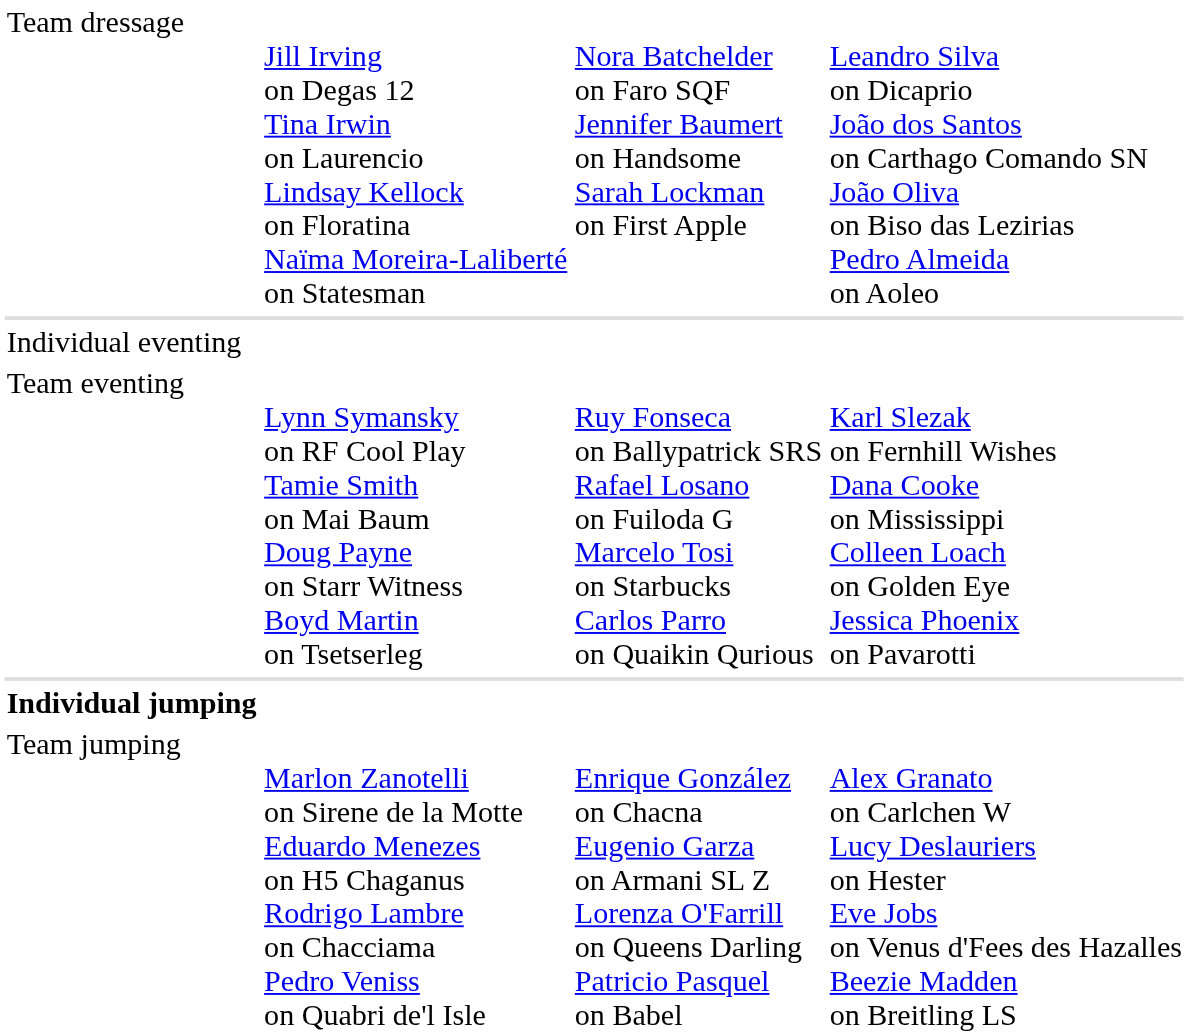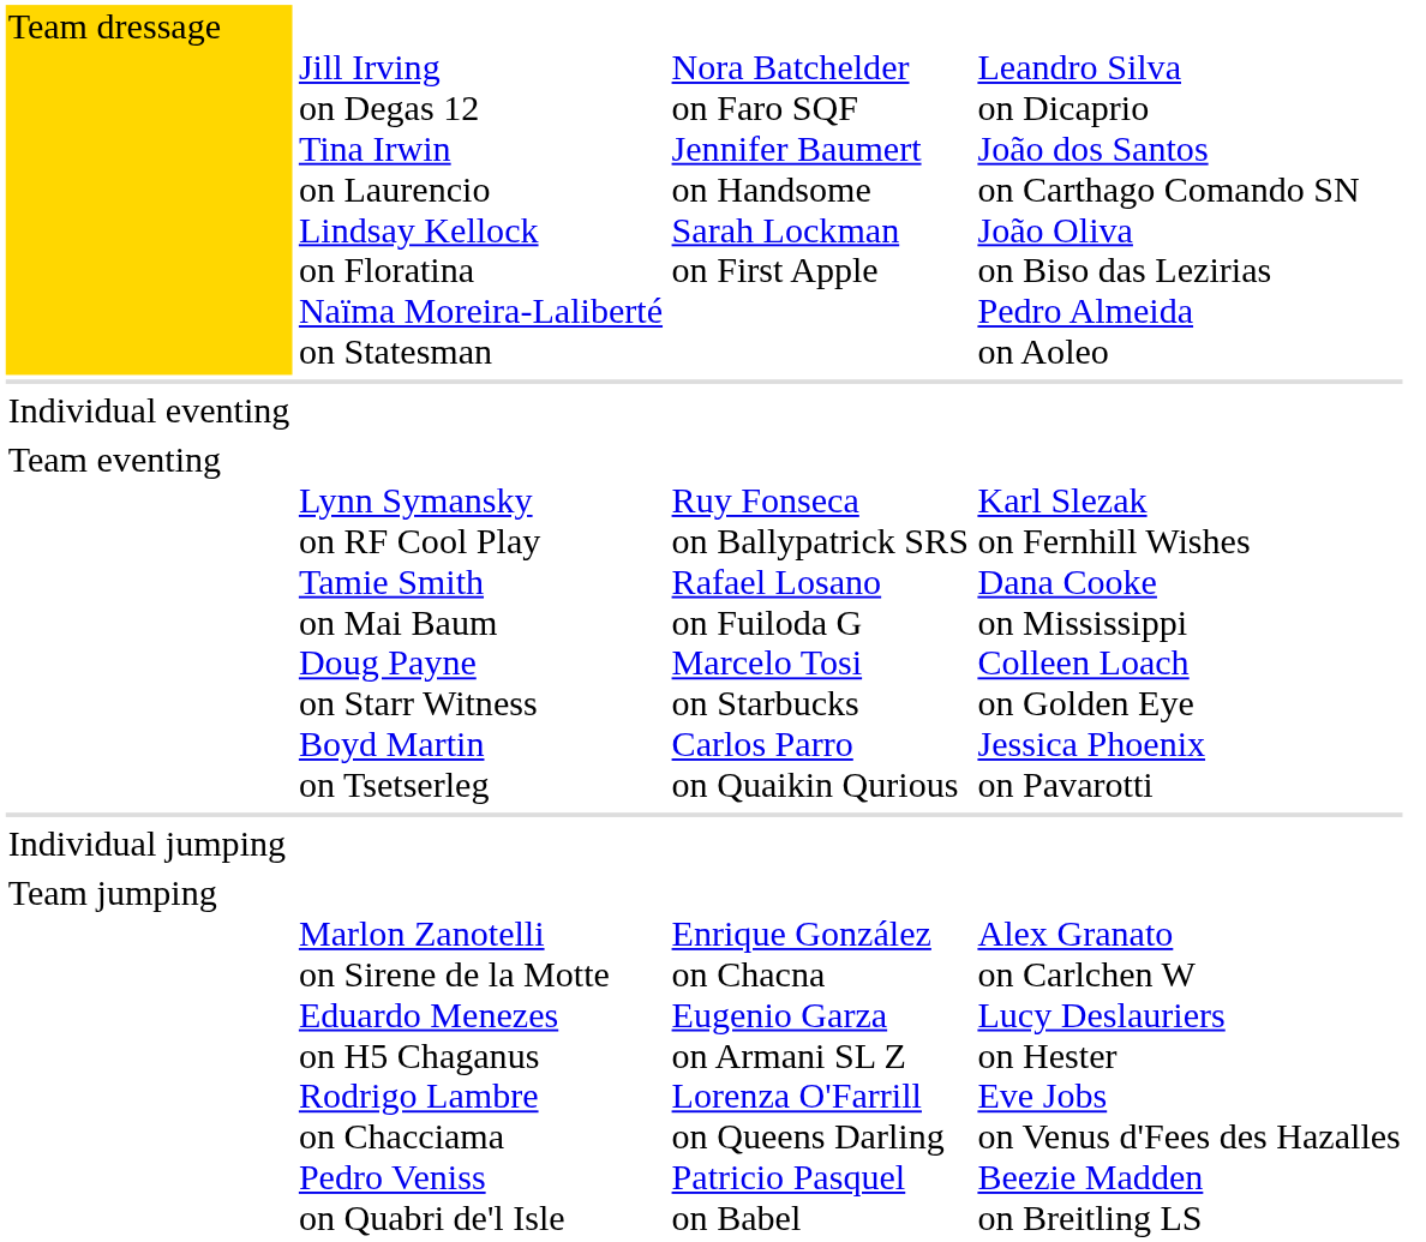Team dressage | column 1: no background -> gold background
Individual jumping | column 1: bold -> normal
